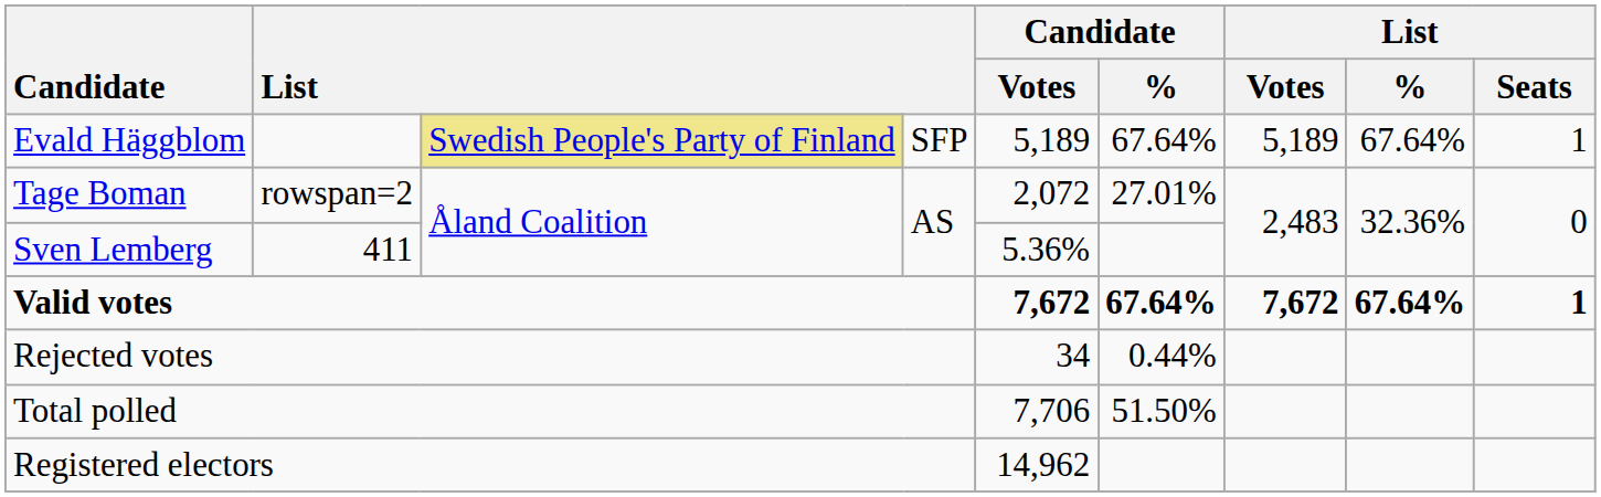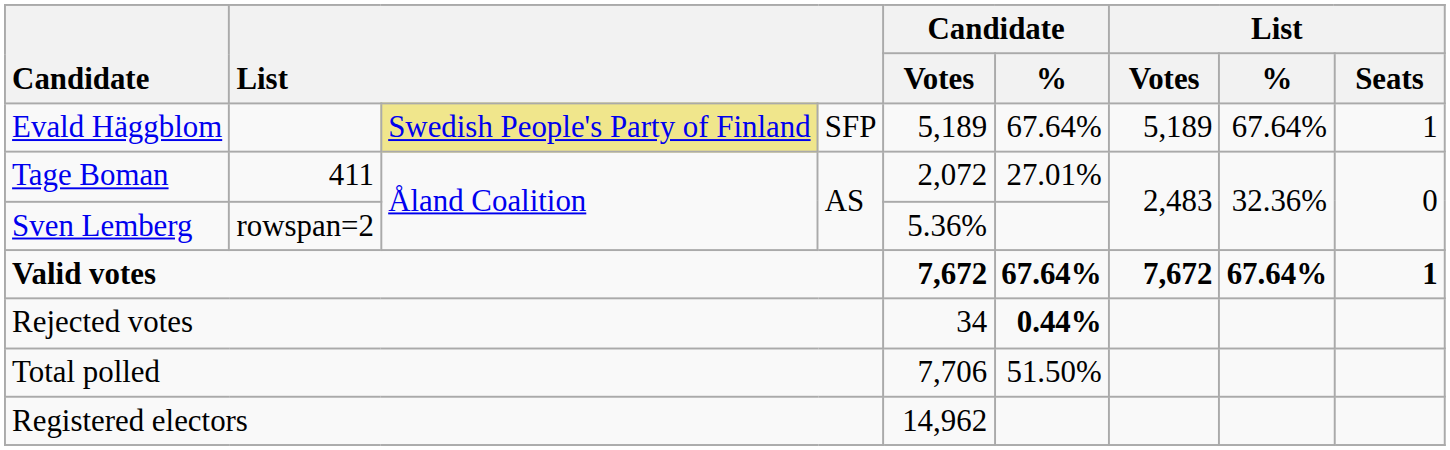Tage Boman | column 2: rowspan=2 -> 411
Sven Lemberg | column 2: 411 -> rowspan=2
Rejected votes | Candidate / %: normal -> bold
